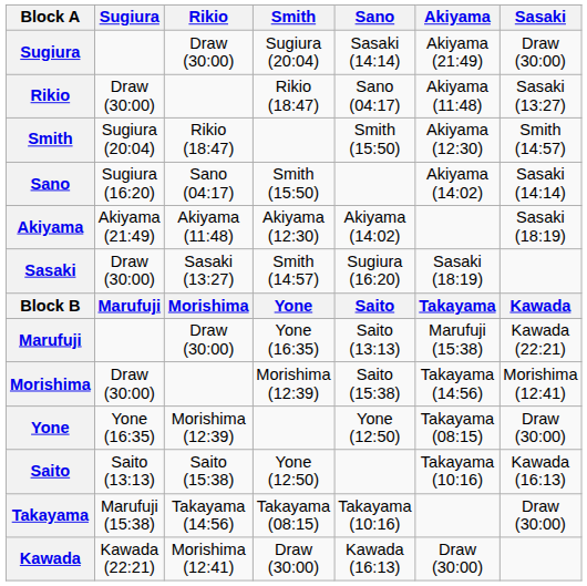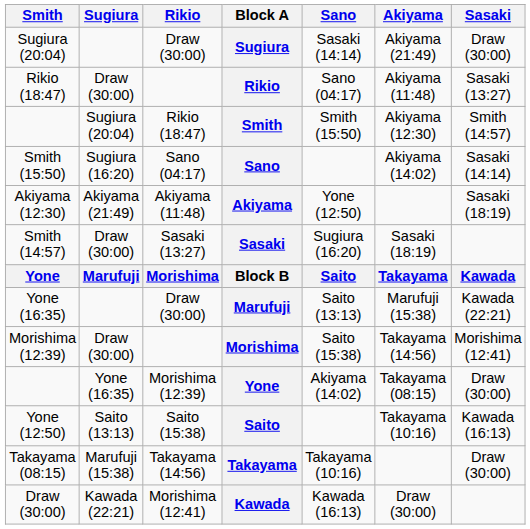columns swapped: Block A <-> Smith
row 6 | Sano: Akiyama (14:02) -> Yone (12:50)
row 11 | Sano: Yone (12:50) -> Akiyama (14:02)
